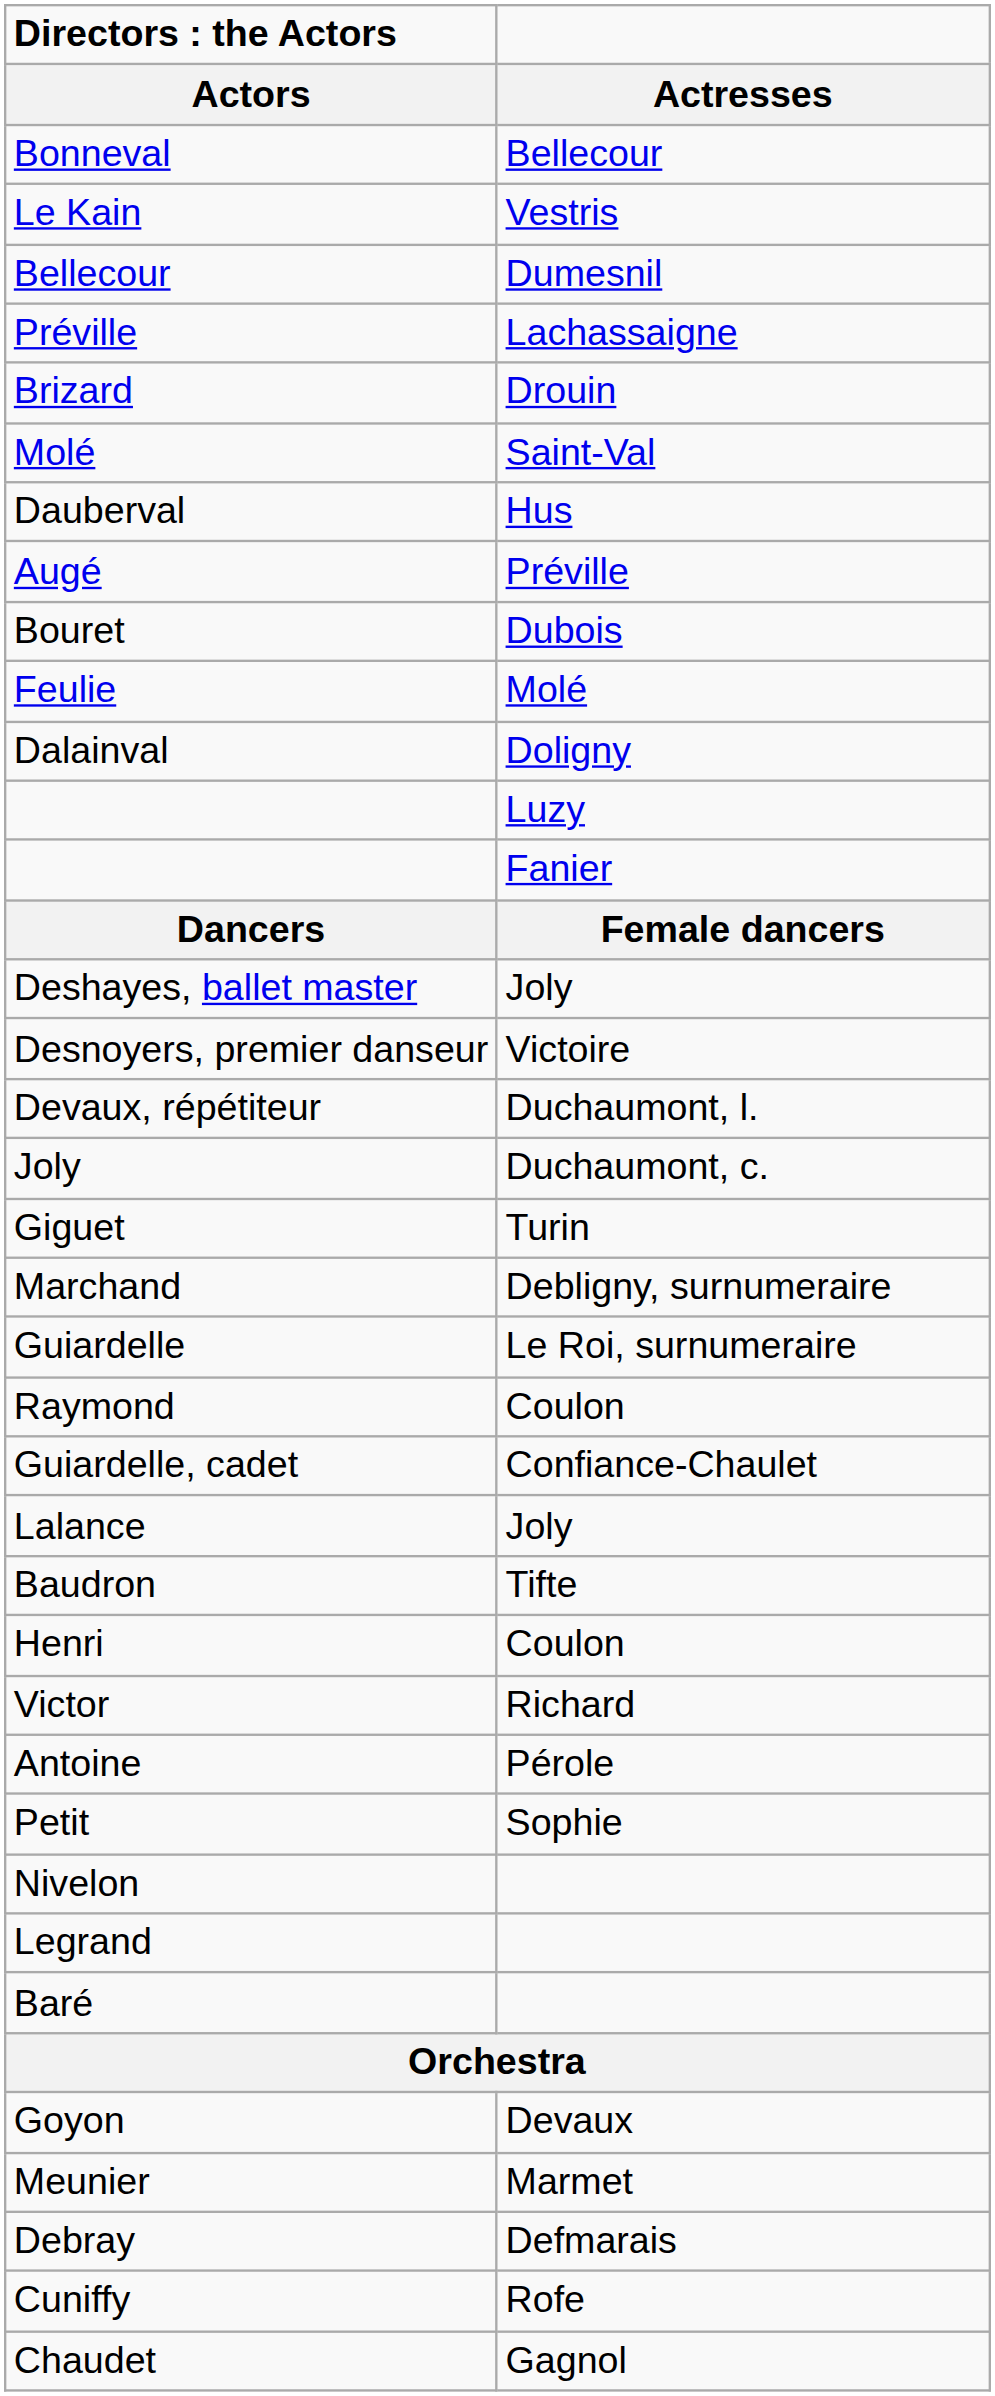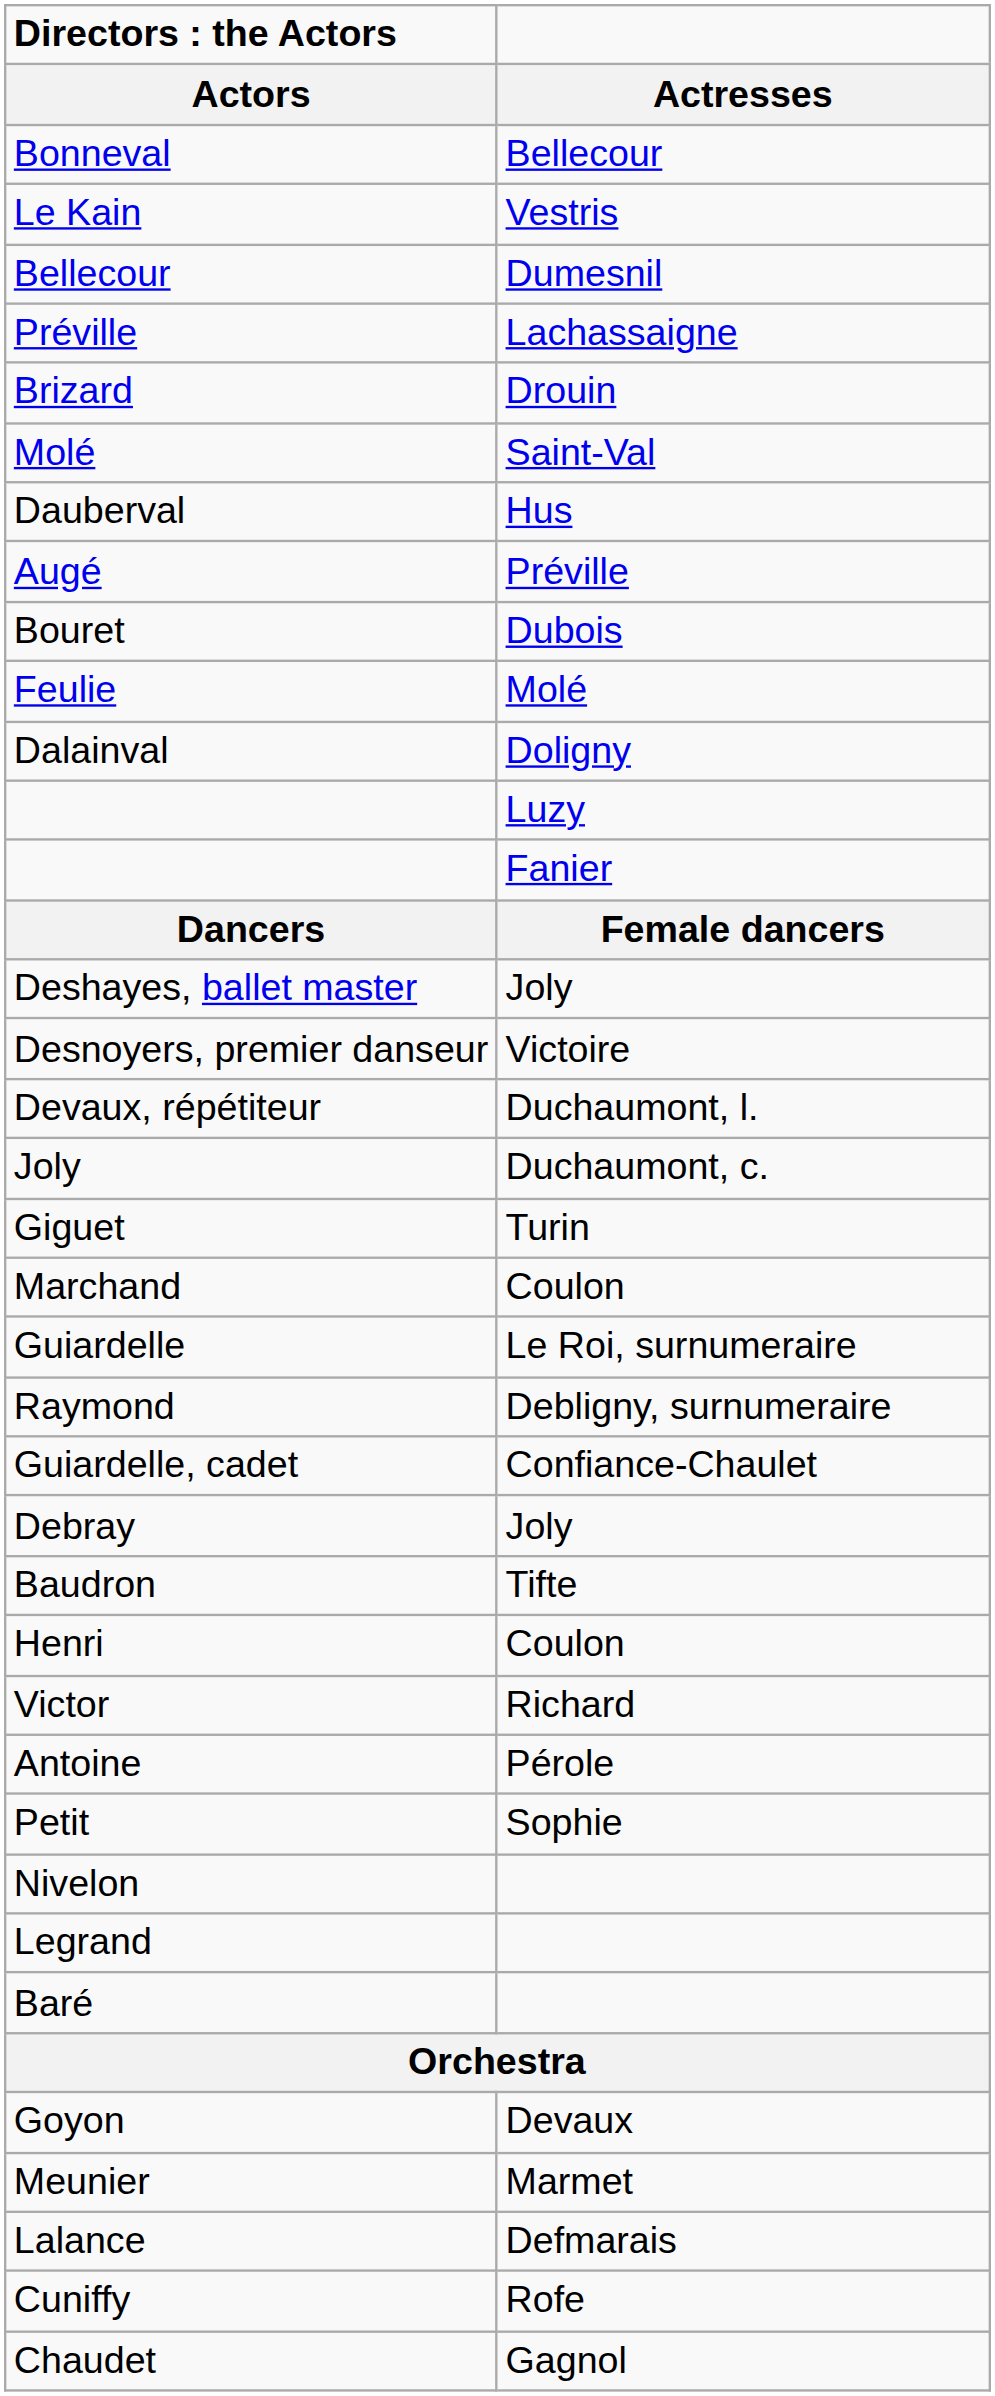row 22 | Actresses: Debligny, surnumeraire -> Coulon
row 24 | Actresses: Coulon -> Debligny, surnumeraire
row 26 | column 1: Lalance -> Debray
row 38 | column 1: Debray -> Lalance
